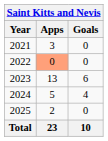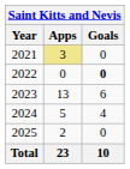2021 | Apps: no background -> khaki background
2022 | Apps: lightsalmon background -> no background
2022 | Goals: normal -> bold
